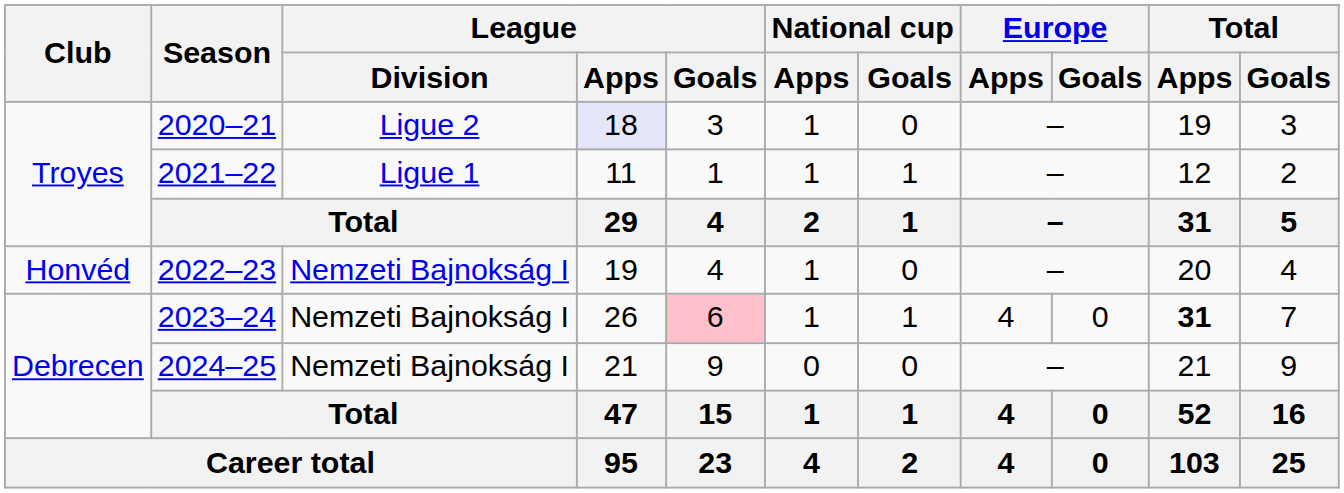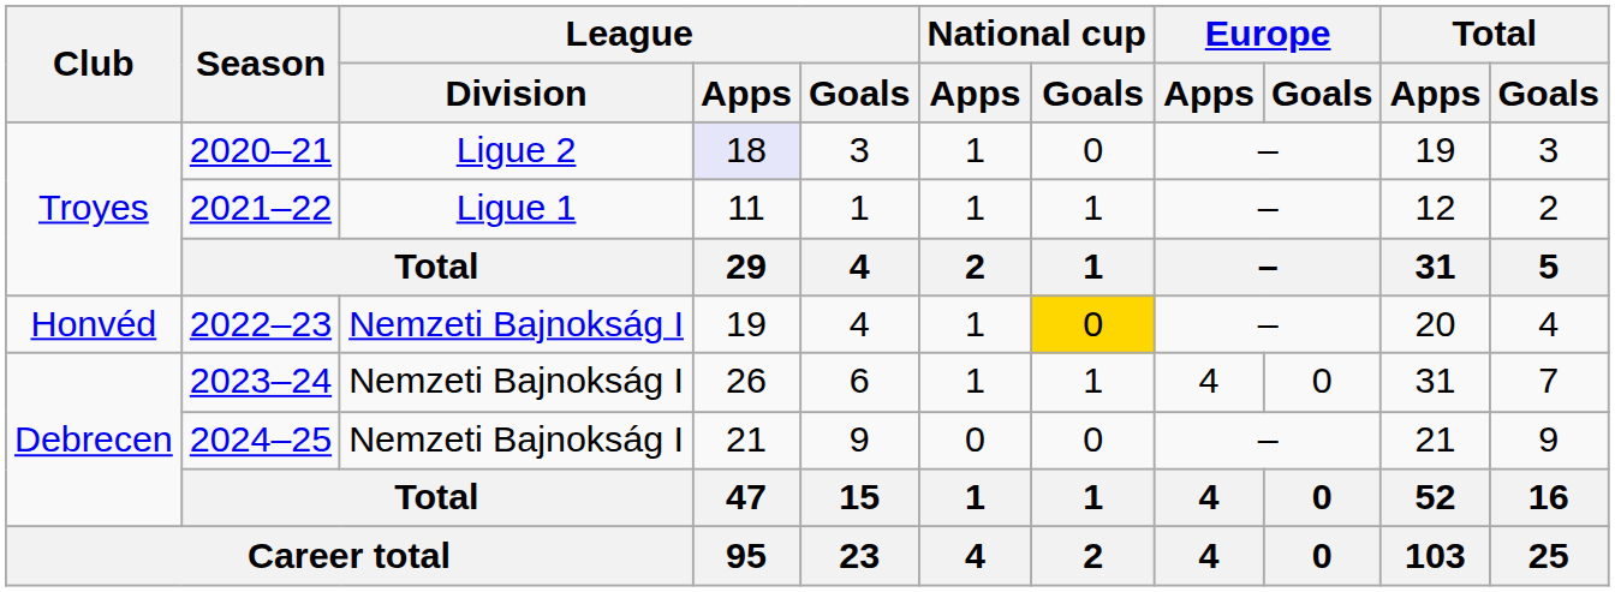2022–23 | National cup / Goals: no background -> gold background
2023–24 | League / Goals: pink background -> no background
2023–24 | Total / Apps: bold -> normal
